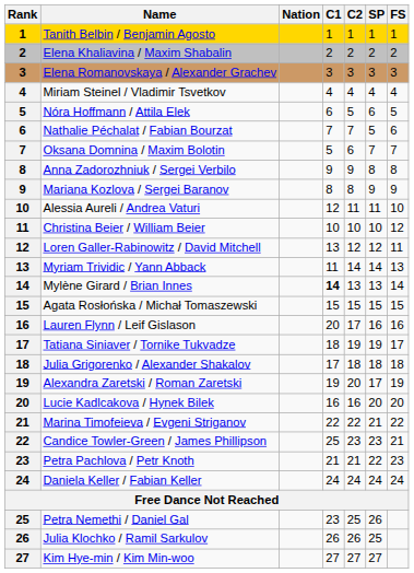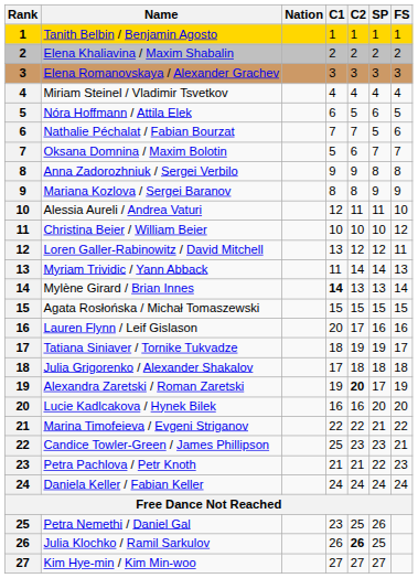Alexandra Zaretski / Roman Zaretski | C2: normal -> bold
Julia Klochko / Ramil Sarkulov | C2: normal -> bold
